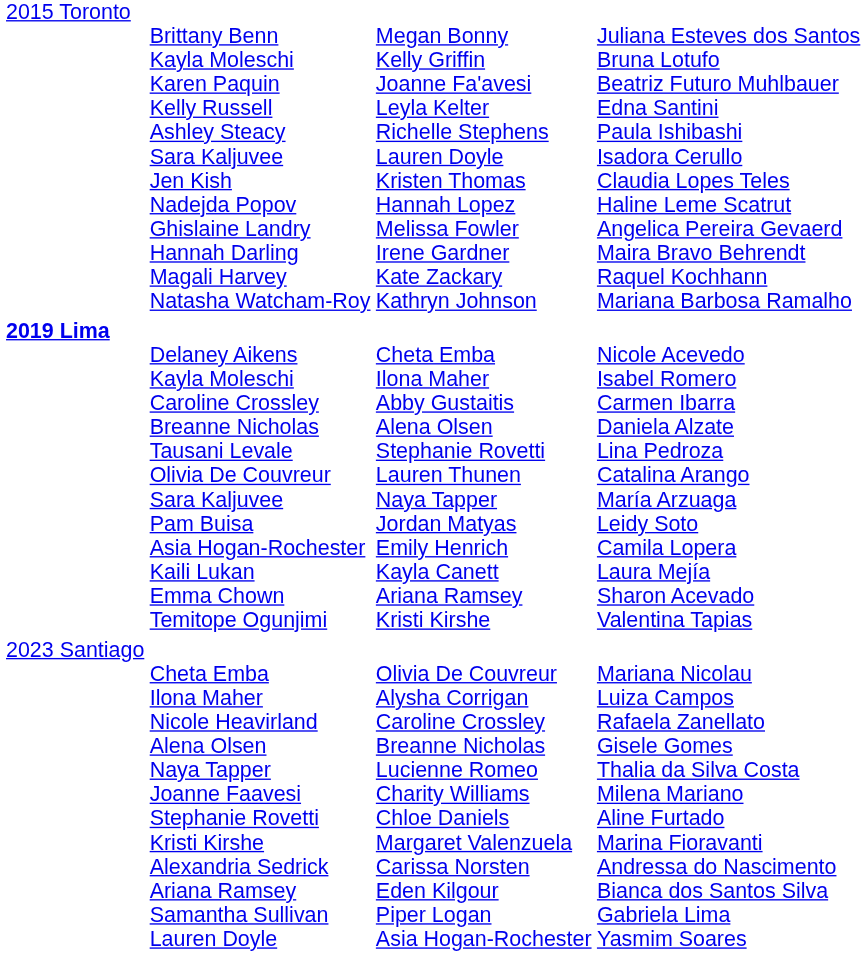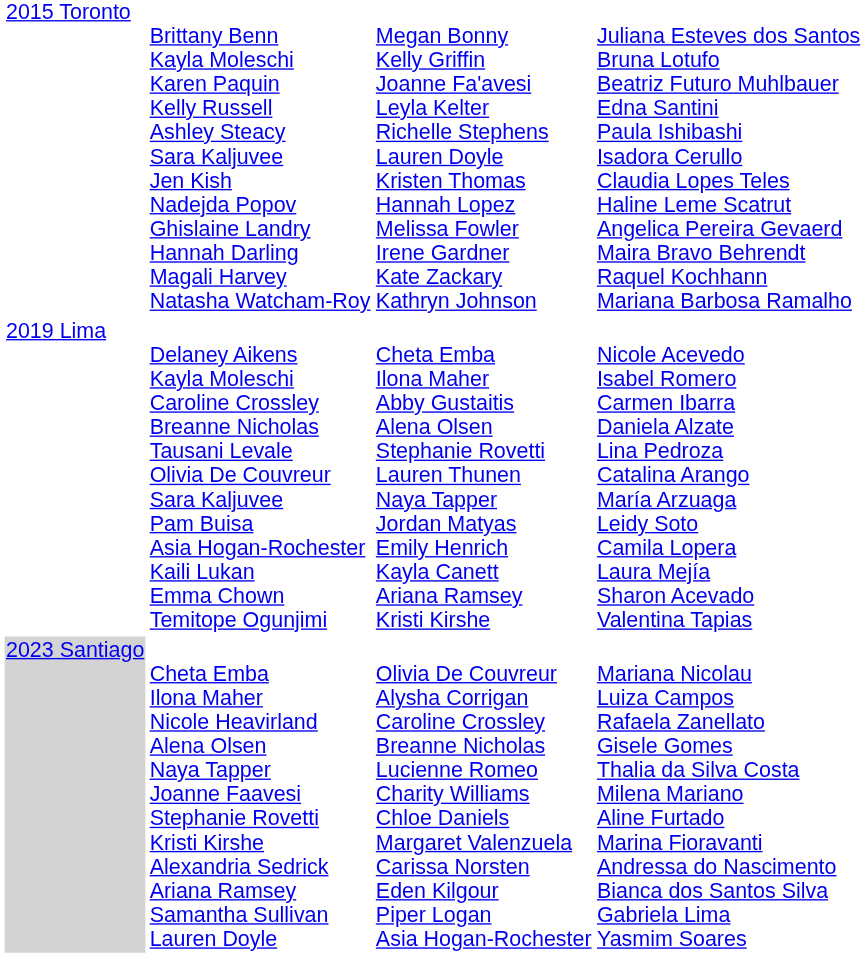2019 Lima | column 1: bold -> normal
2023 Santiago | column 1: no background -> lightgrey background
